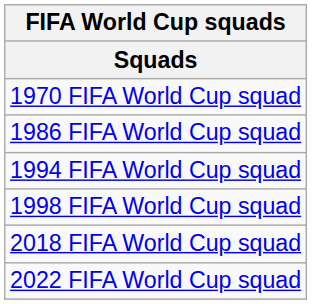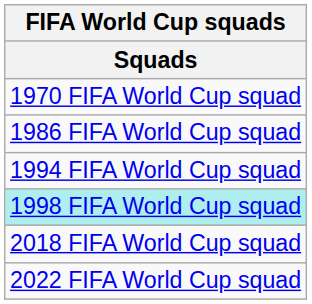row 6 | column 1: no background -> paleturquoise background
